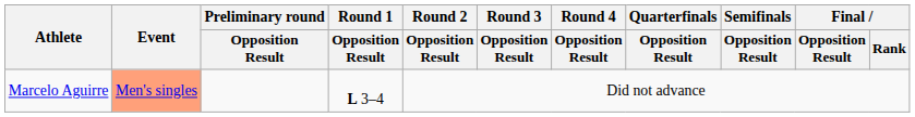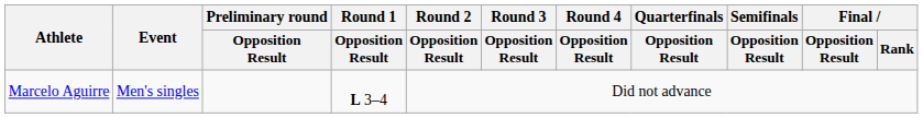Marcelo Aguirre | Event: lightsalmon background -> no background
